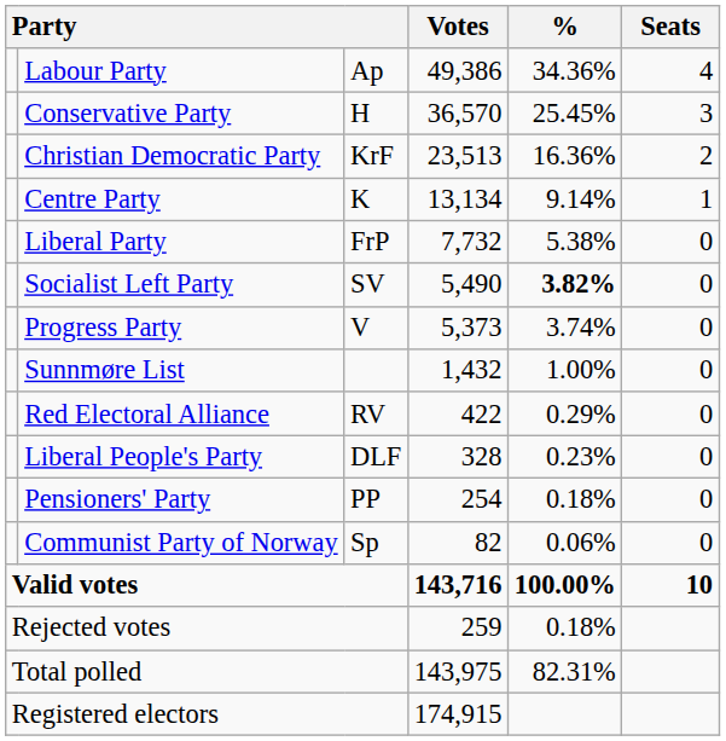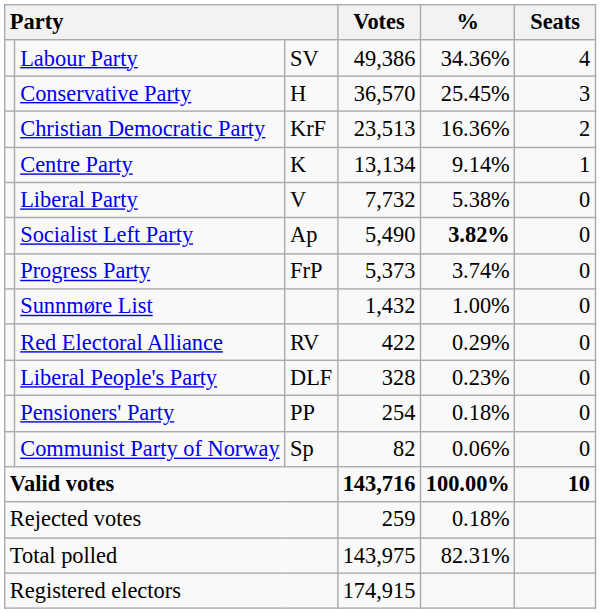Labour Party | column 3: Ap -> SV
Liberal Party | column 3: FrP -> V
Socialist Left Party | column 3: SV -> Ap
Progress Party | column 3: V -> FrP
